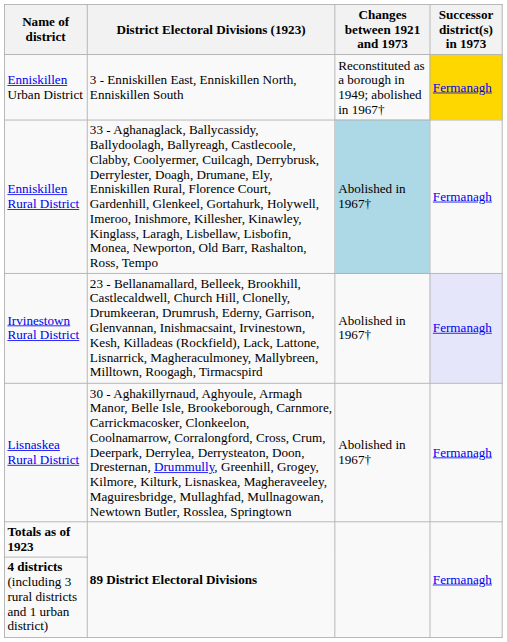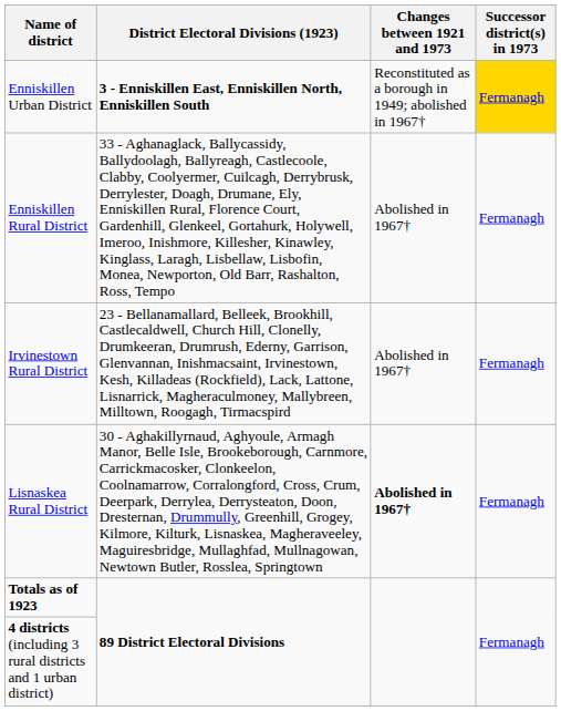Enniskillen Urban District | District Electoral Divisions (1923): normal -> bold
Enniskillen Rural District | Changes between 1921 and 1973: lightblue background -> no background
Irvinestown Rural District | Successor district(s) in 1973: lavender background -> no background
Lisnaskea Rural District | Changes between 1921 and 1973: normal -> bold
